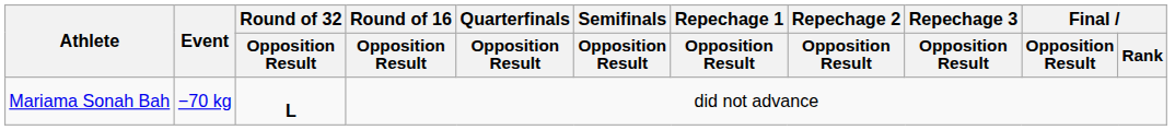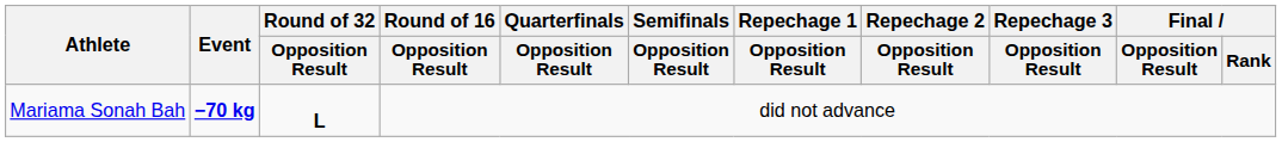Mariama Sonah Bah | Event: normal -> bold
